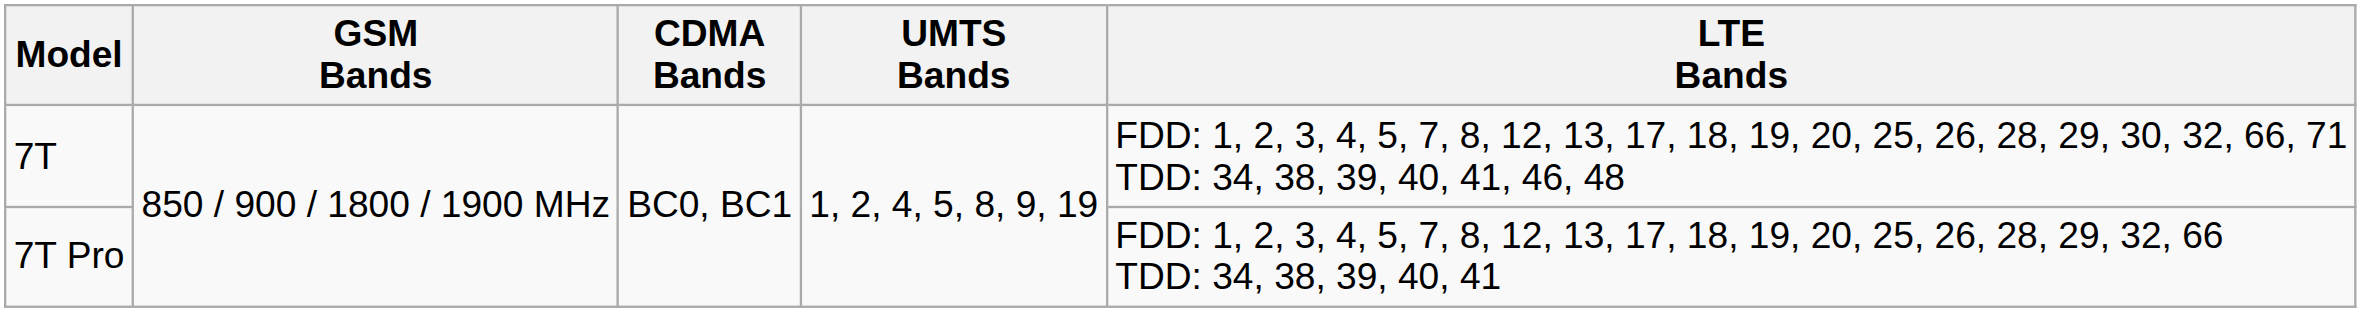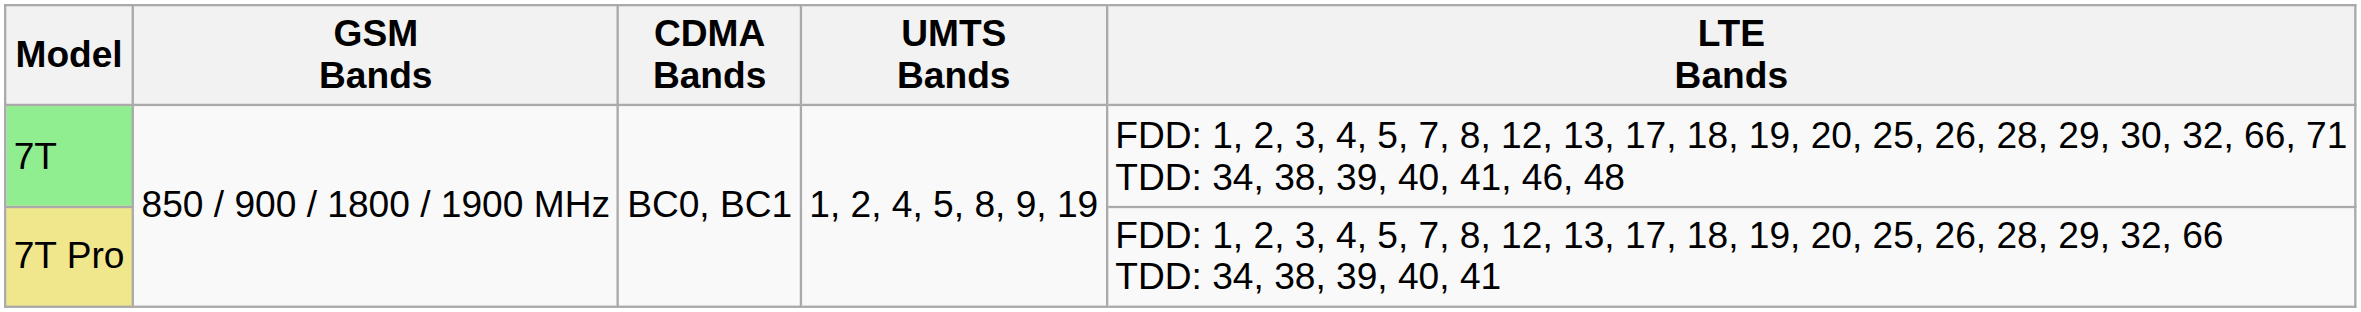7T | Model: no background -> lightgreen background
7T Pro | Model: no background -> khaki background
